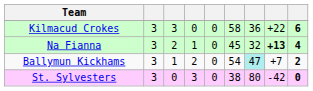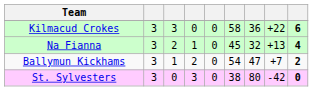Na Fianna | column 8: bold -> normal
Ballymun Kickhams | column 7: paleturquoise background -> no background
